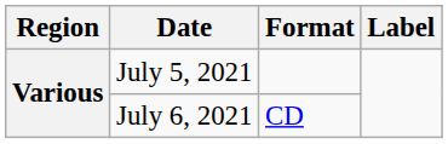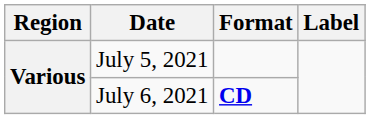July 6, 2021 | Format: normal -> bold
